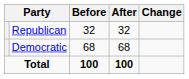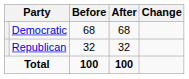rows swapped: Democratic <-> Republican
